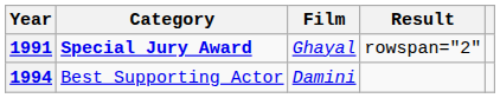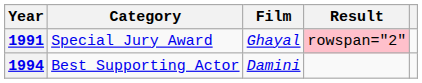1991 | Category: bold -> normal
1991 | Result: no background -> pink background
